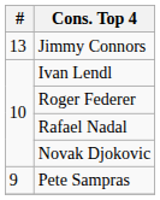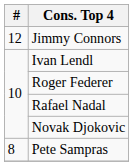Jimmy Connors | #: 13 -> 12
Pete Sampras | #: 9 -> 8
